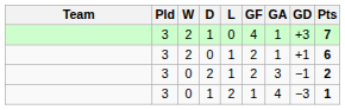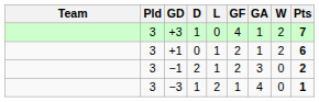columns swapped: W <-> GD
